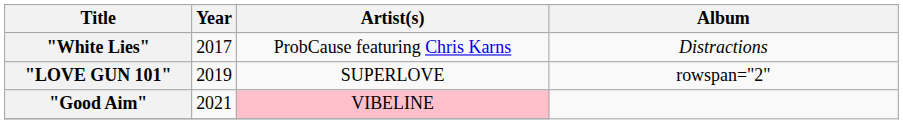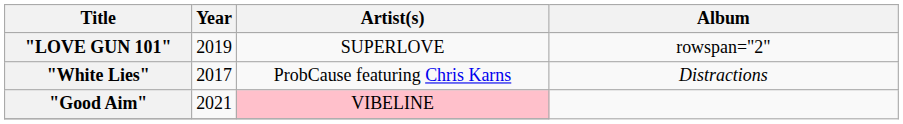rows swapped: "White Lies" <-> "LOVE GUN 101"
